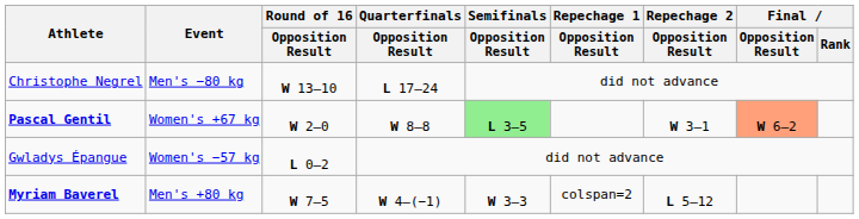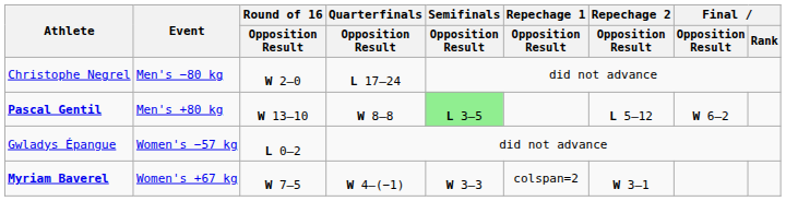Christophe Negrel | Round of 16 / Opposition Result: W 13–10 -> W 2–0
Pascal Gentil | Event: Women's +67 kg -> Men's +80 kg
Pascal Gentil | Round of 16 / Opposition Result: W 2–0 -> W 13–10
Pascal Gentil | Repechage 2 / Opposition Result: W 3–1 -> L 5–12
Pascal Gentil | Final / Opposition Result: lightsalmon background -> no background
Myriam Baverel | Event: Men's +80 kg -> Women's +67 kg
Myriam Baverel | Repechage 2 / Opposition Result: L 5–12 -> W 3–1
